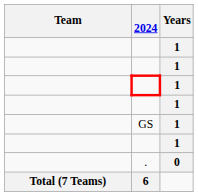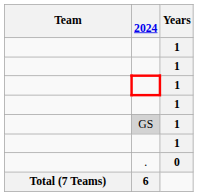GS | 2024: no background -> lightgrey background
